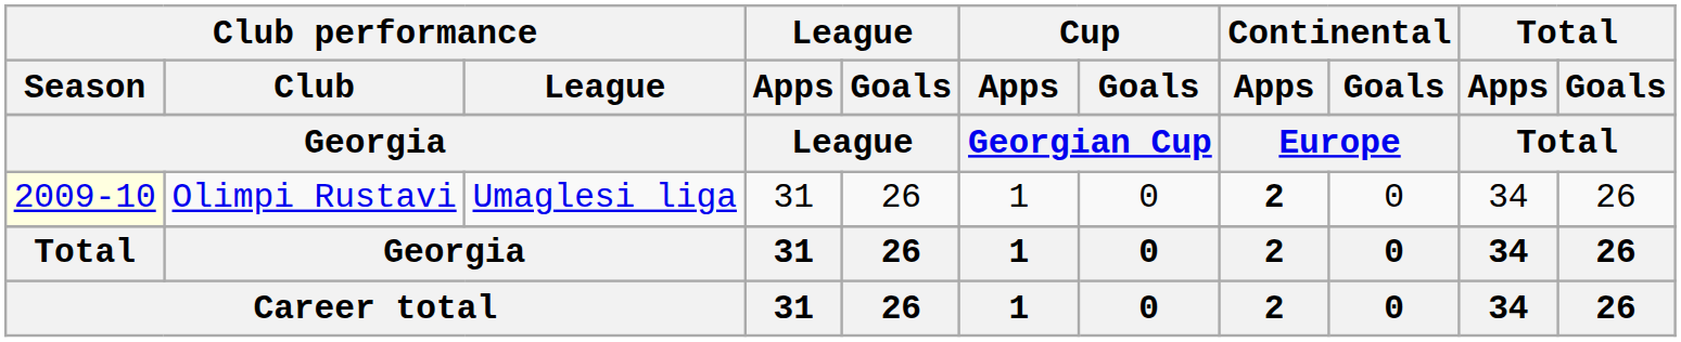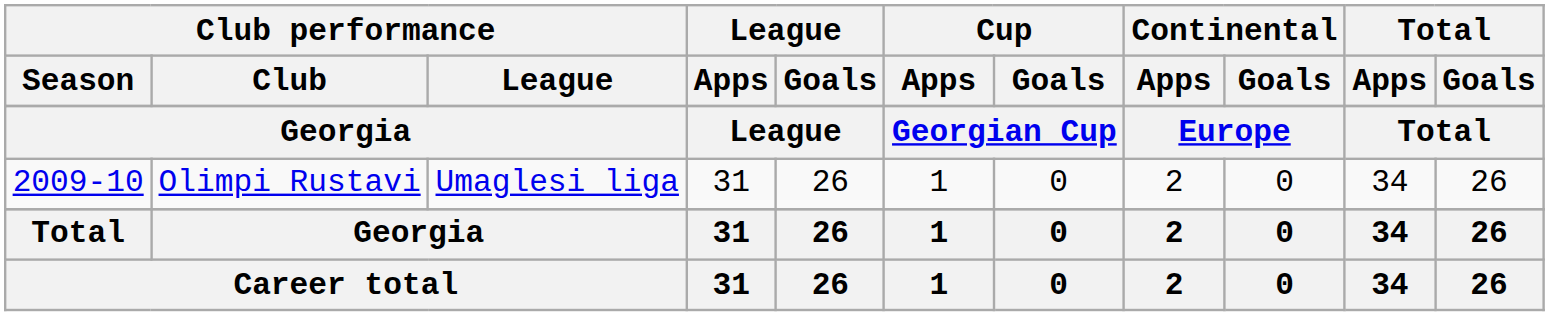Olimpi Rustavi | Club performance / Season: lightyellow background -> no background
Olimpi Rustavi | Continental / Apps: bold -> normal
